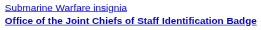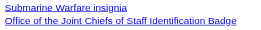row 2 | column 1: bold -> normal
